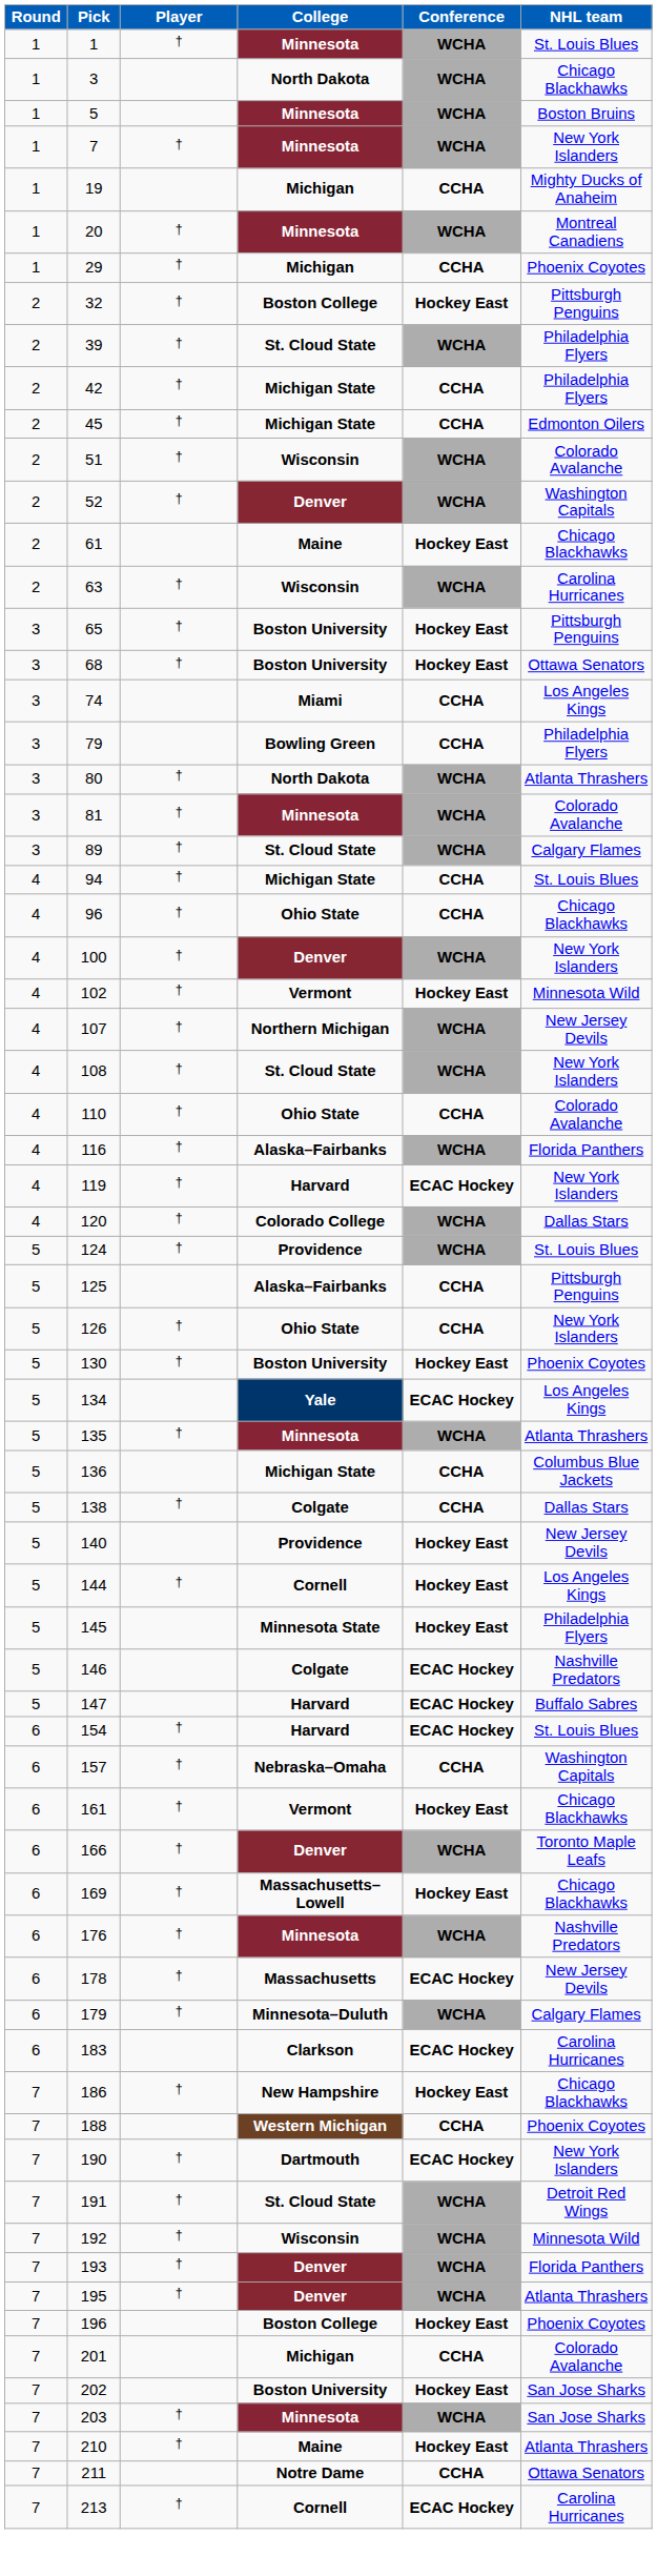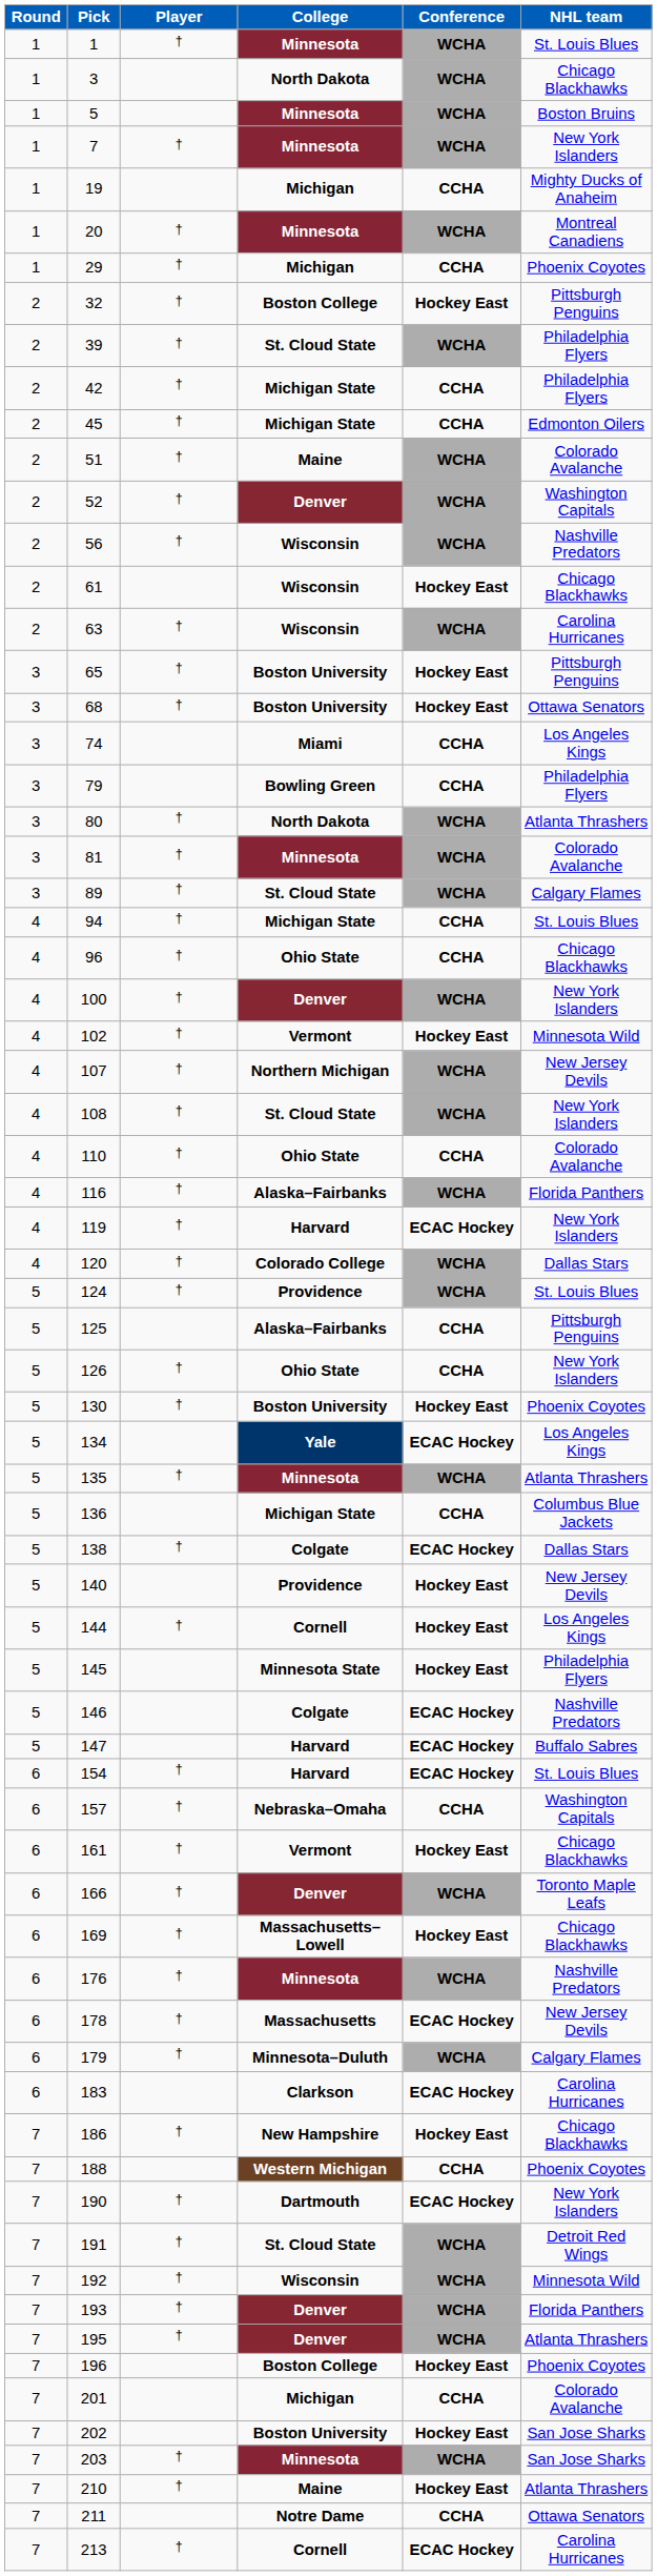51 | College: Wisconsin -> Maine
+ row: 2 | 56 | † | Wisconsin | WCHA | Nashville Predators
61 | College: Maine -> Wisconsin
138 | Conference: CCHA -> ECAC Hockey
